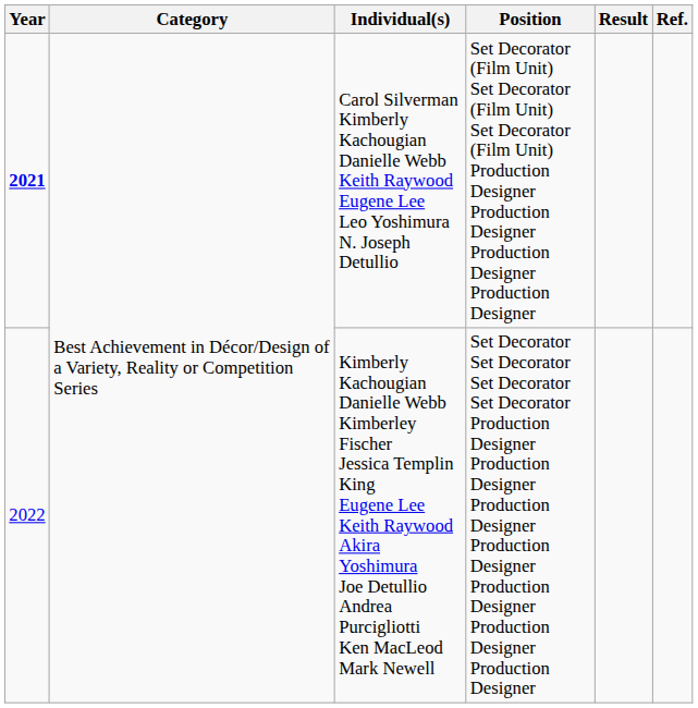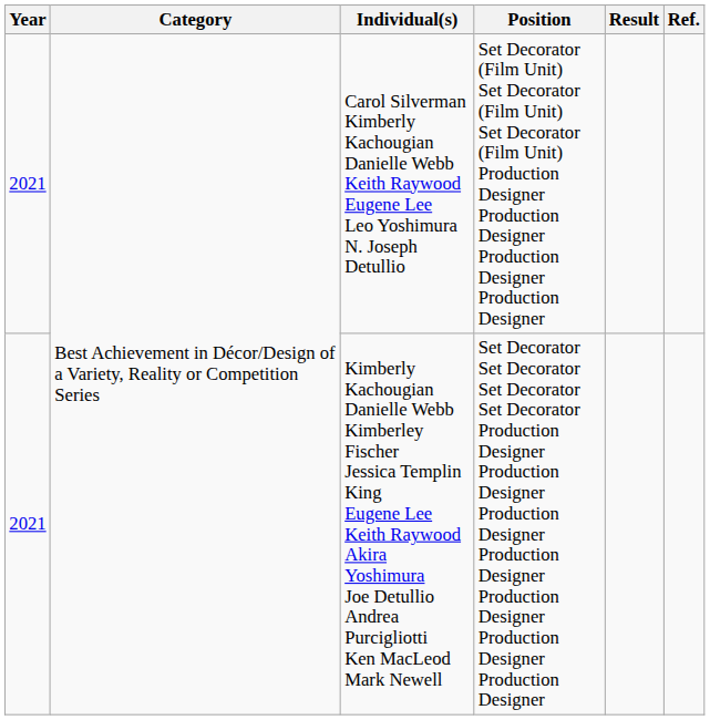row 2 | Year: bold -> normal
row 3 | Year: 2022 -> 2021
